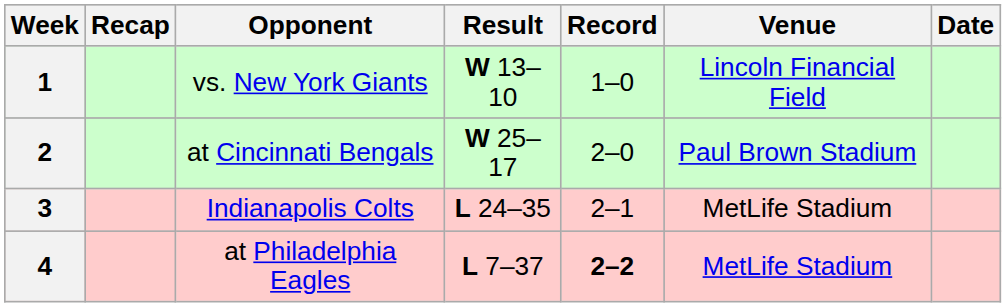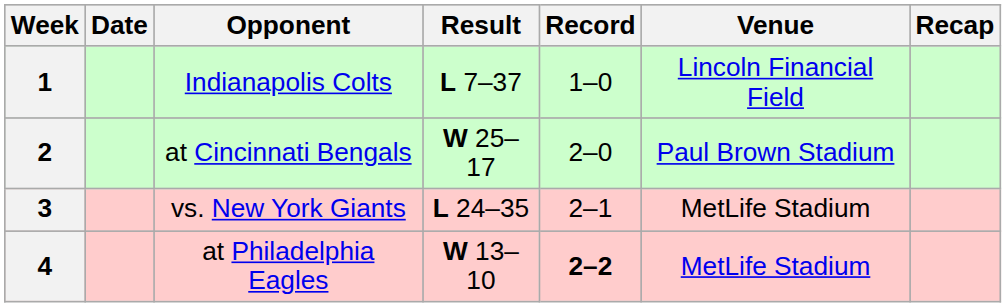columns swapped: Date <-> Recap
1 | Opponent: vs. New York Giants -> Indianapolis Colts
1 | Result: W 13–10 -> L 7–37
3 | Opponent: Indianapolis Colts -> vs. New York Giants
4 | Result: L 7–37 -> W 13–10
